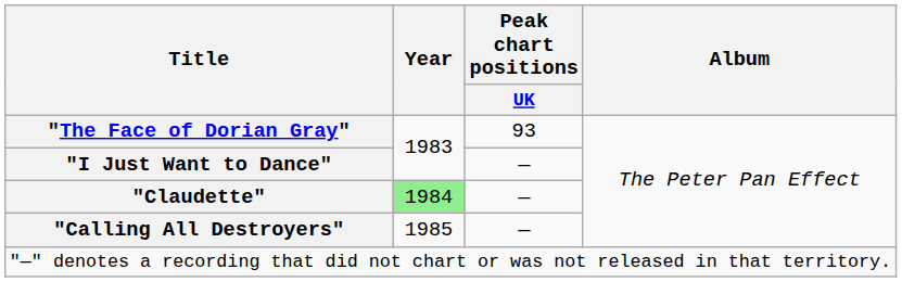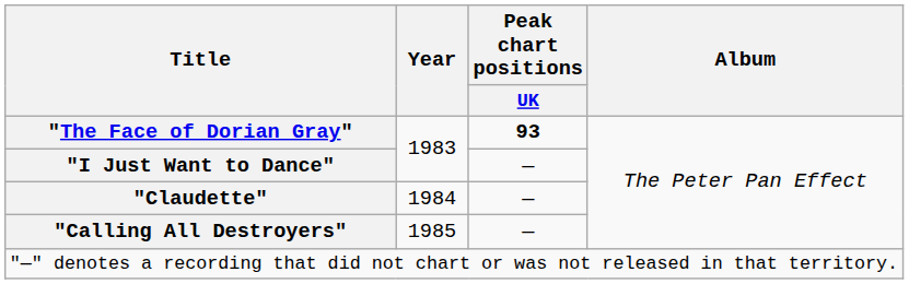"The Face of Dorian Gray" | Peak chart positions / UK: normal -> bold
"Claudette" | Year: lightgreen background -> no background
